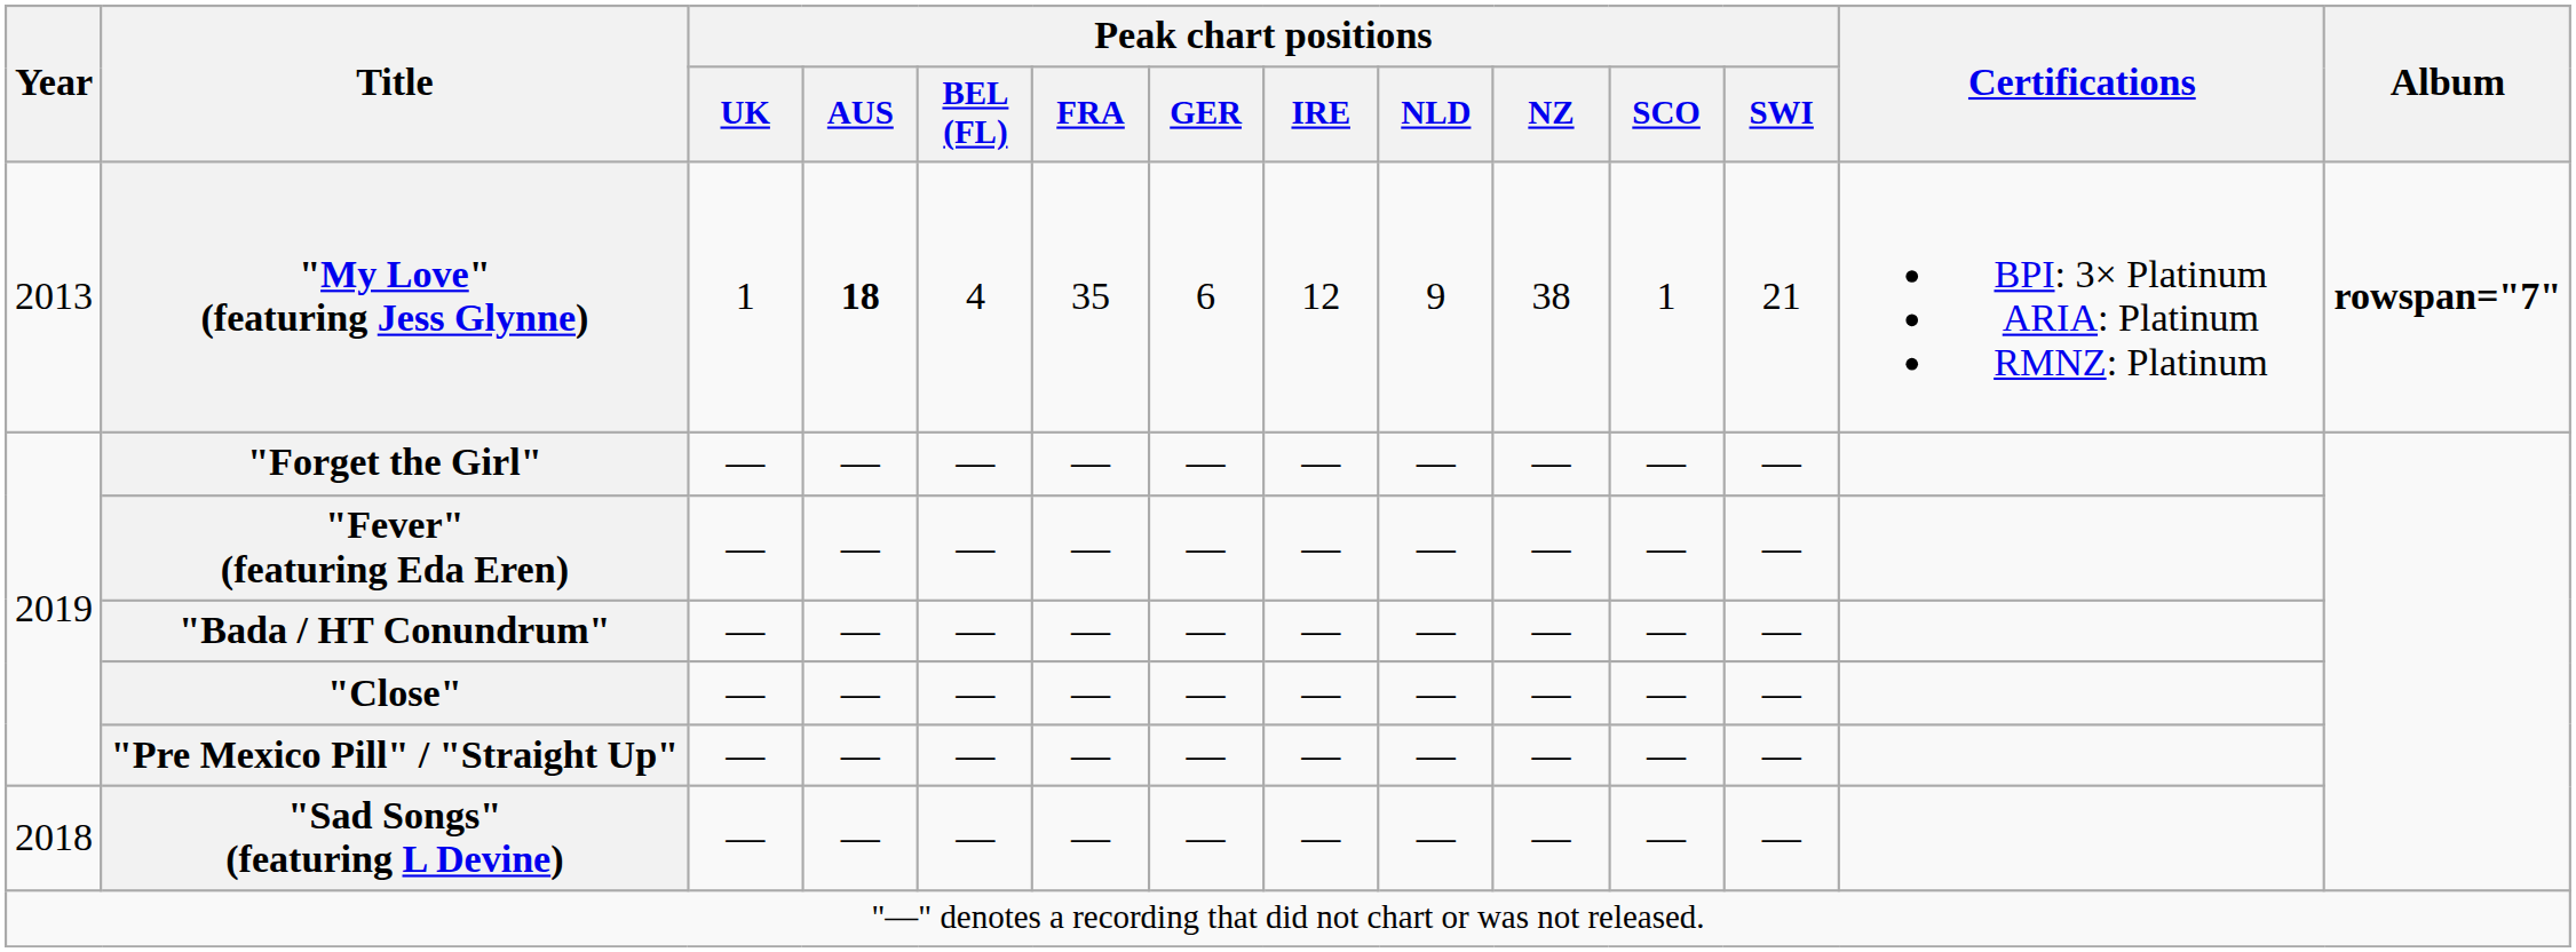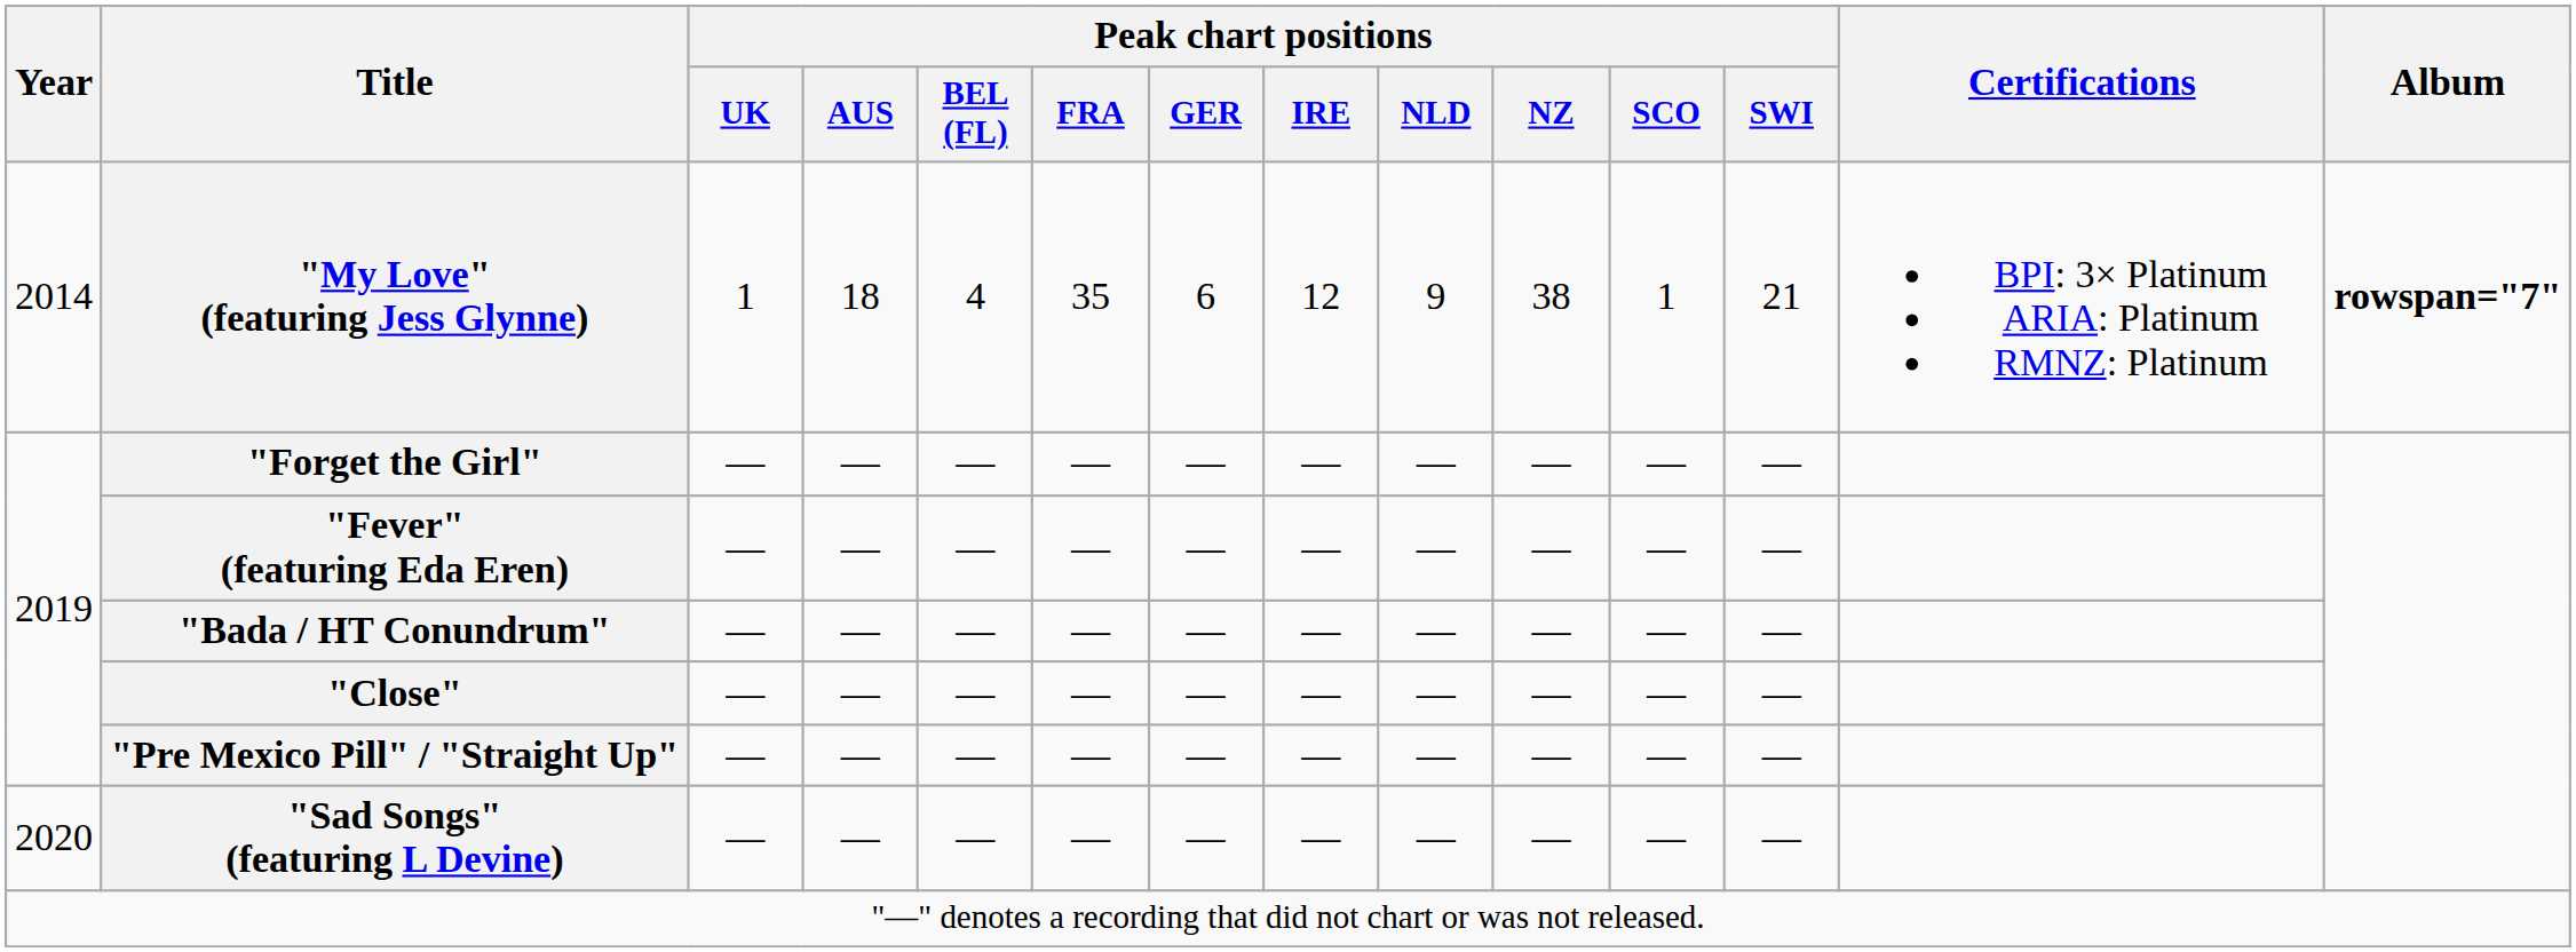"My Love" (featuring Jess Glynne) | Year: 2013 -> 2014
"My Love" (featuring Jess Glynne) | Peak chart positions / AUS: bold -> normal
"Sad Songs" (featuring L Devine) | Year: 2018 -> 2020
